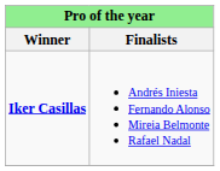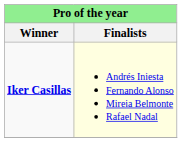Iker Casillas | Finalists: no background -> lightyellow background
